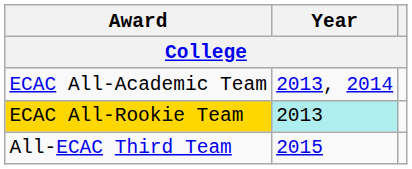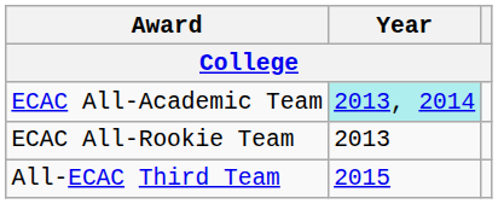row 3 | Year: no background -> paleturquoise background
row 4 | Award: gold background -> no background
row 4 | Year: paleturquoise background -> no background
